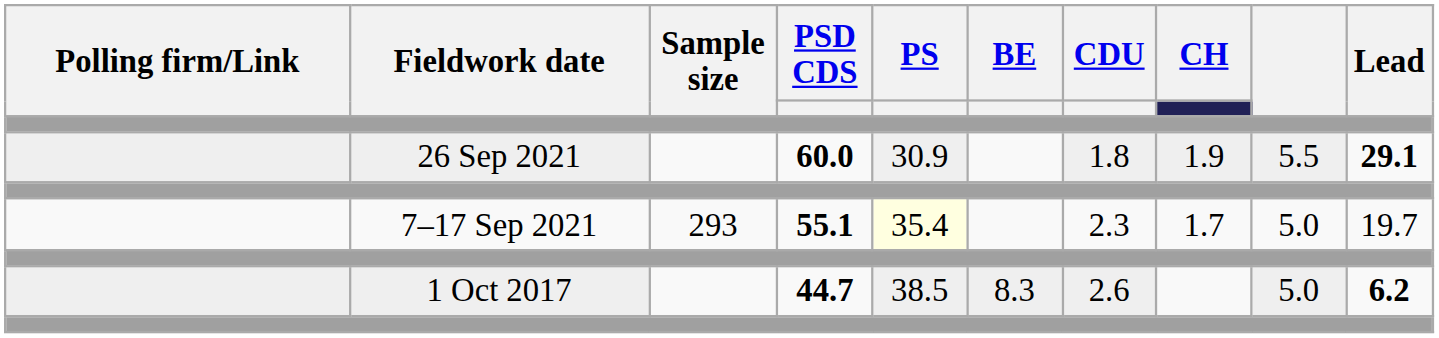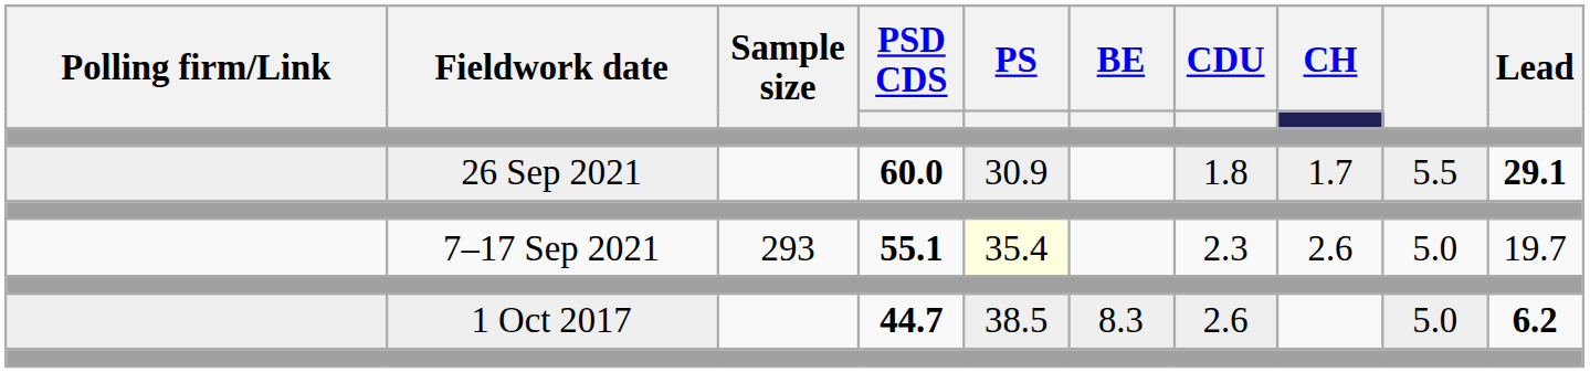26 Sep 2021 | CH: 1.9 -> 1.7
7–17 Sep 2021 | CH: 1.7 -> 2.6
